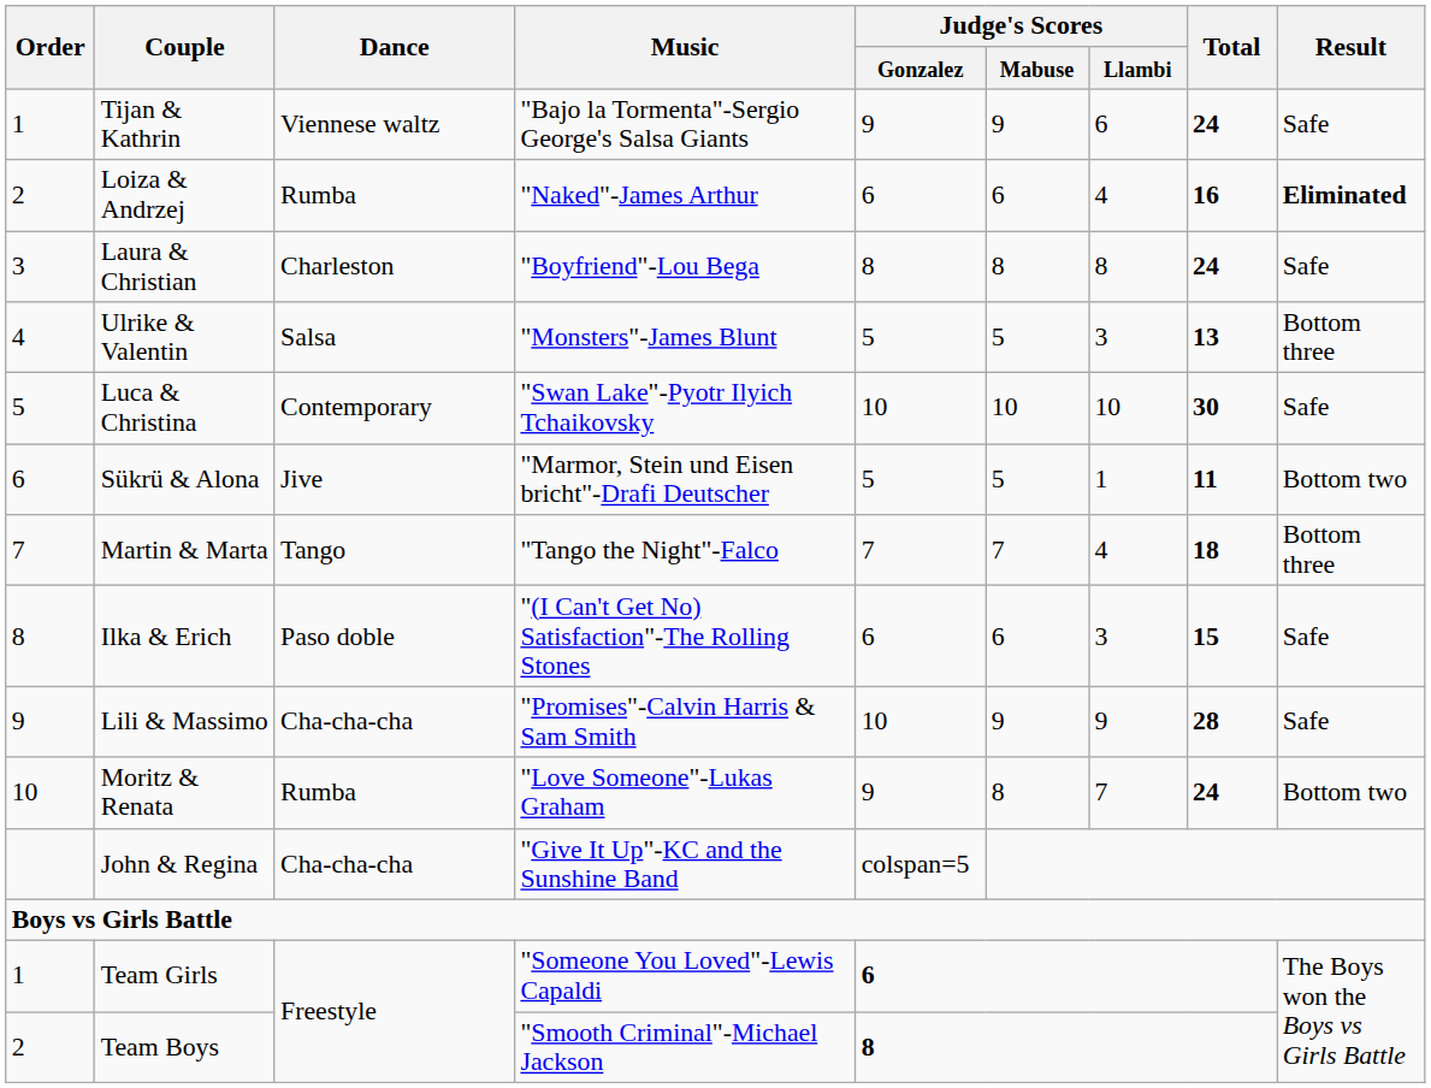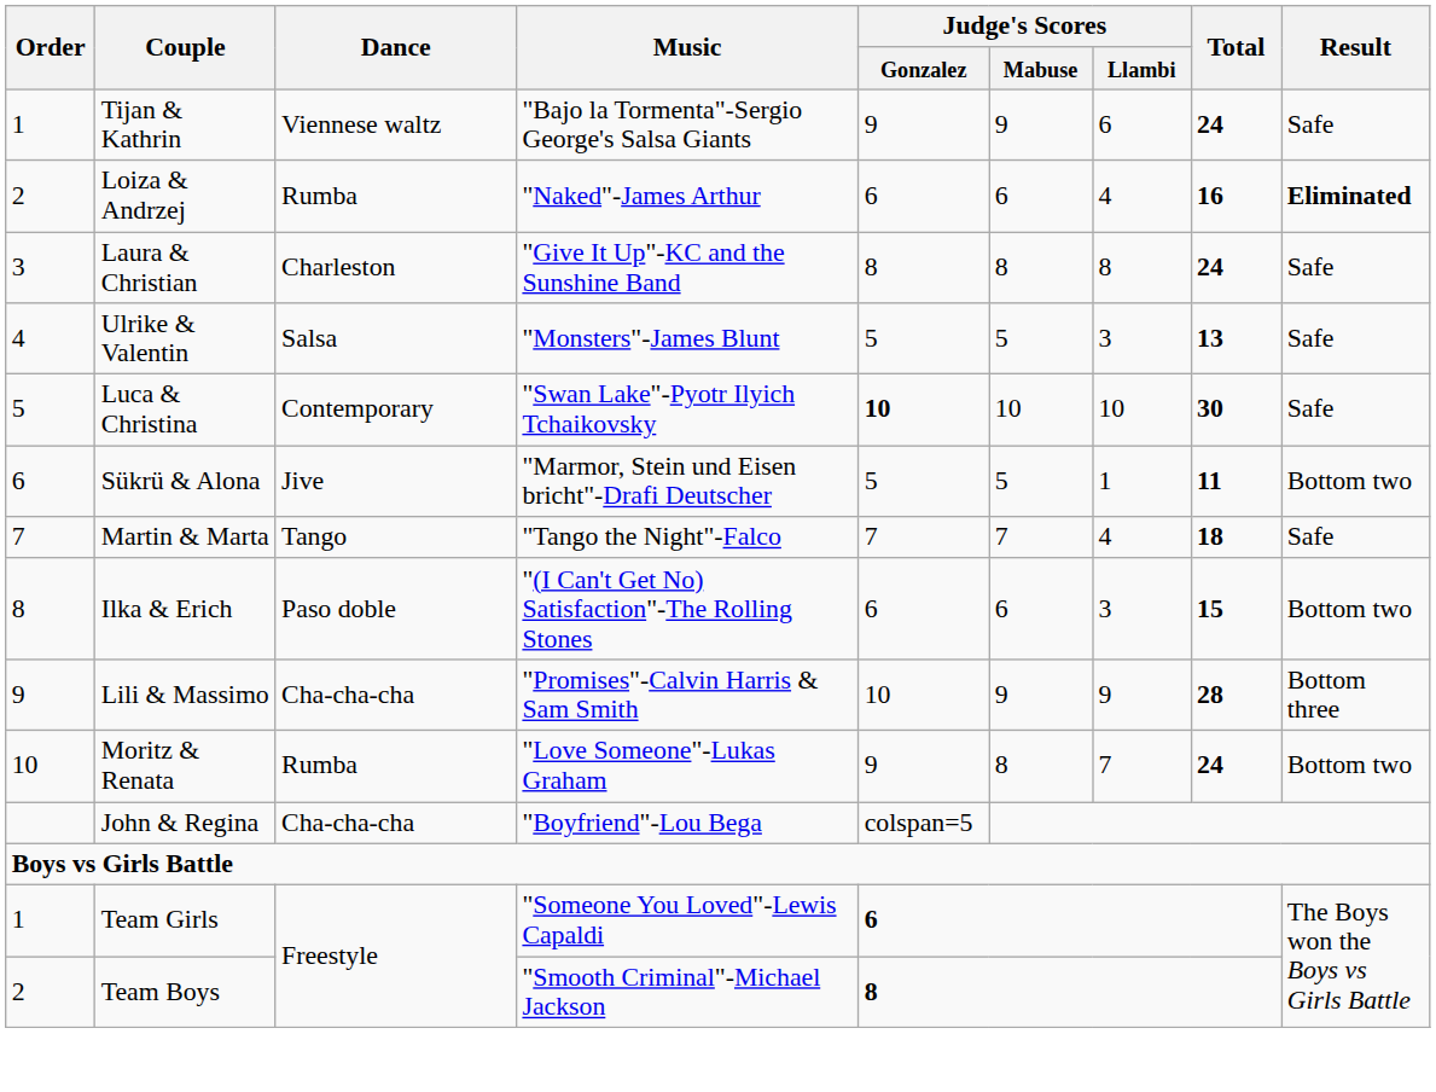Laura & Christian | Music: "Boyfriend"-Lou Bega -> "Give It Up"-KC and the Sunshine Band
Ulrike & Valentin | Result: Bottom three -> Safe
Luca & Christina | Judge's Scores / Gonzalez: normal -> bold
Martin & Marta | Result: Bottom three -> Safe
Ilka & Erich | Result: Safe -> Bottom two
Lili & Massimo | Result: Safe -> Bottom three
John & Regina | Music: "Give It Up"-KC and the Sunshine Band -> "Boyfriend"-Lou Bega
